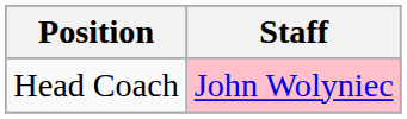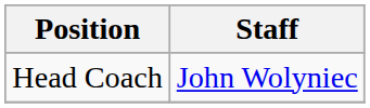Head Coach | Staff: pink background -> no background
